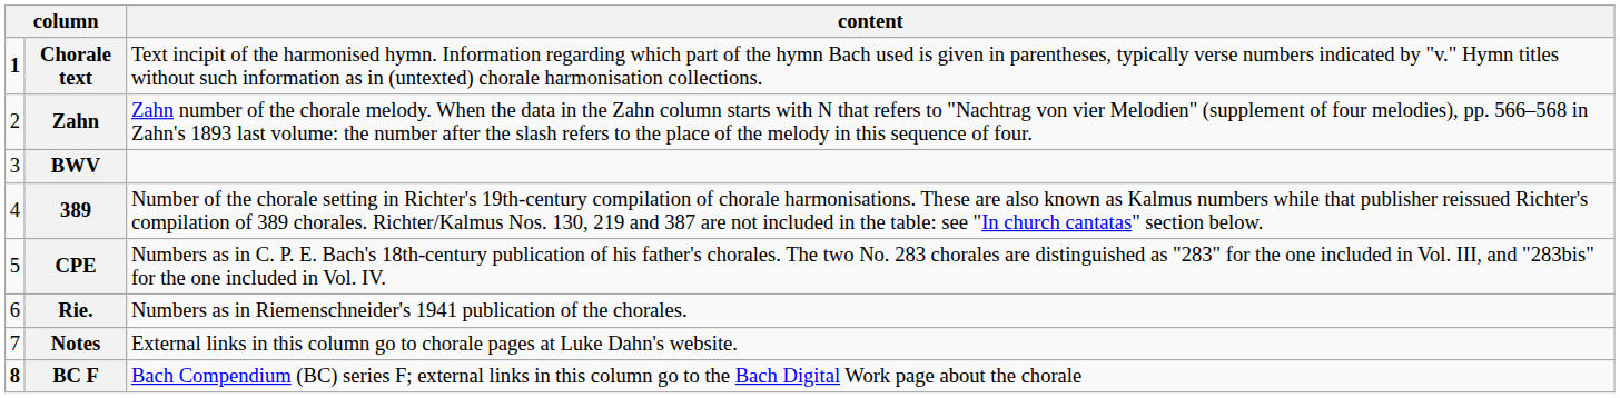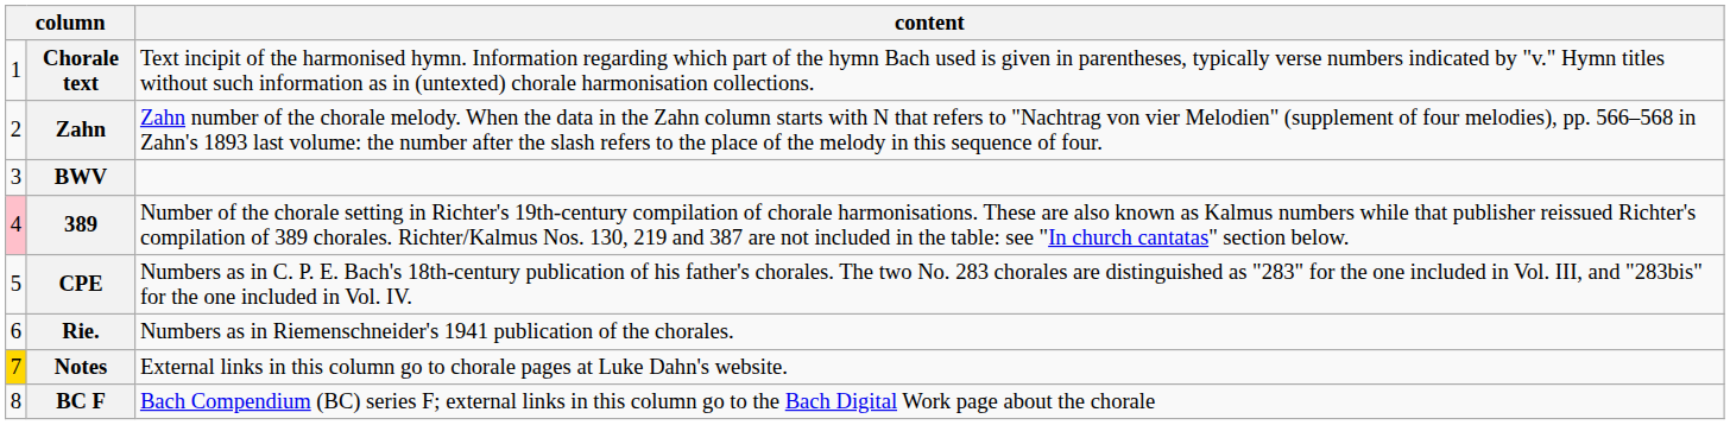Chorale text | column 1: bold -> normal
389 | column 1: no background -> pink background
Notes | column 1: no background -> gold background
BC F | column 1: bold -> normal
